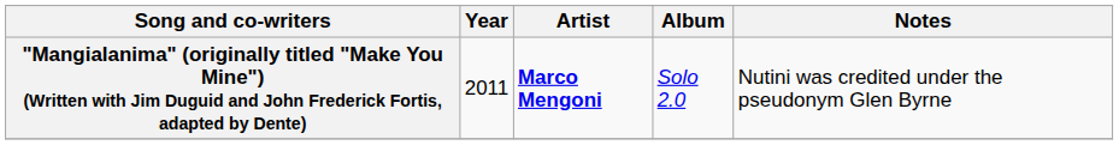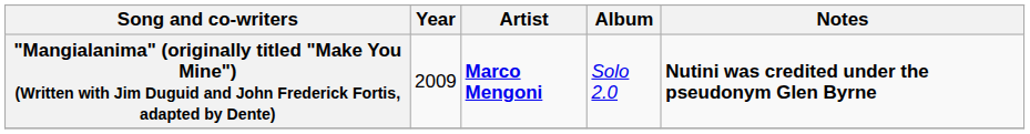row 2 | Year: 2011 -> 2009
row 2 | Notes: normal -> bold
